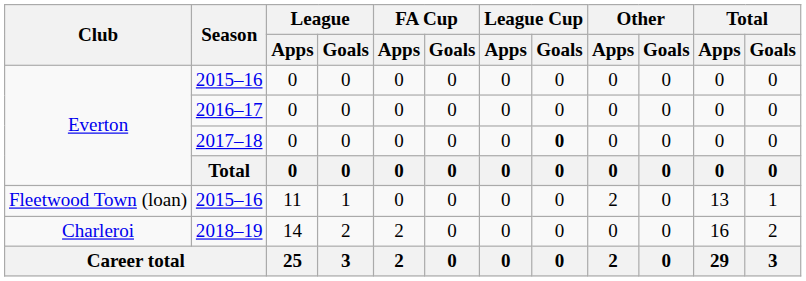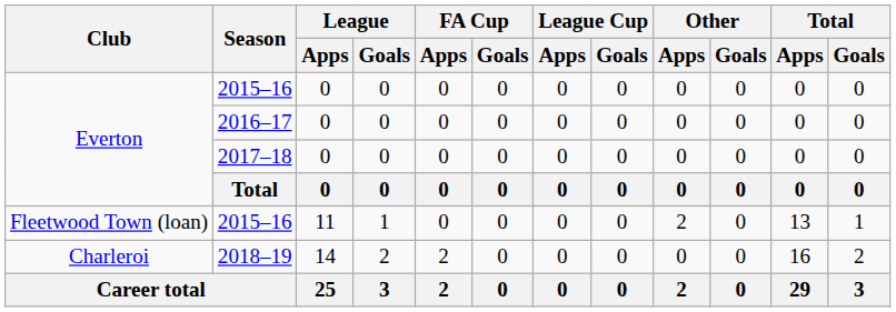2017–18 | League Cup / Goals: bold -> normal
